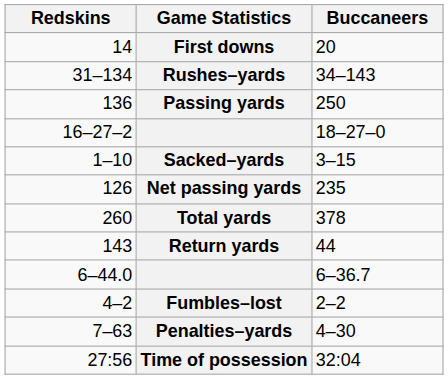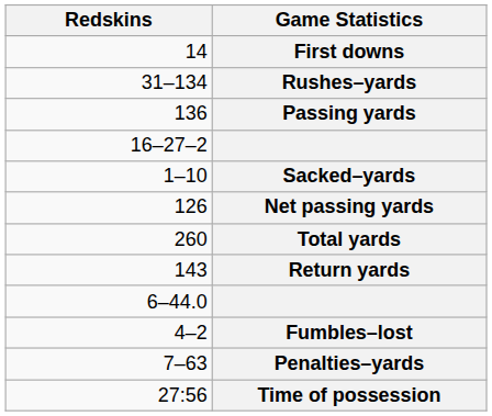- column: Buccaneers | 20 | 34–143 | 250 | 18–27–0 | 3–15 | 235 | 378 | 44 | 6–36.7 | 2–2 | 4–30 | 32:04
